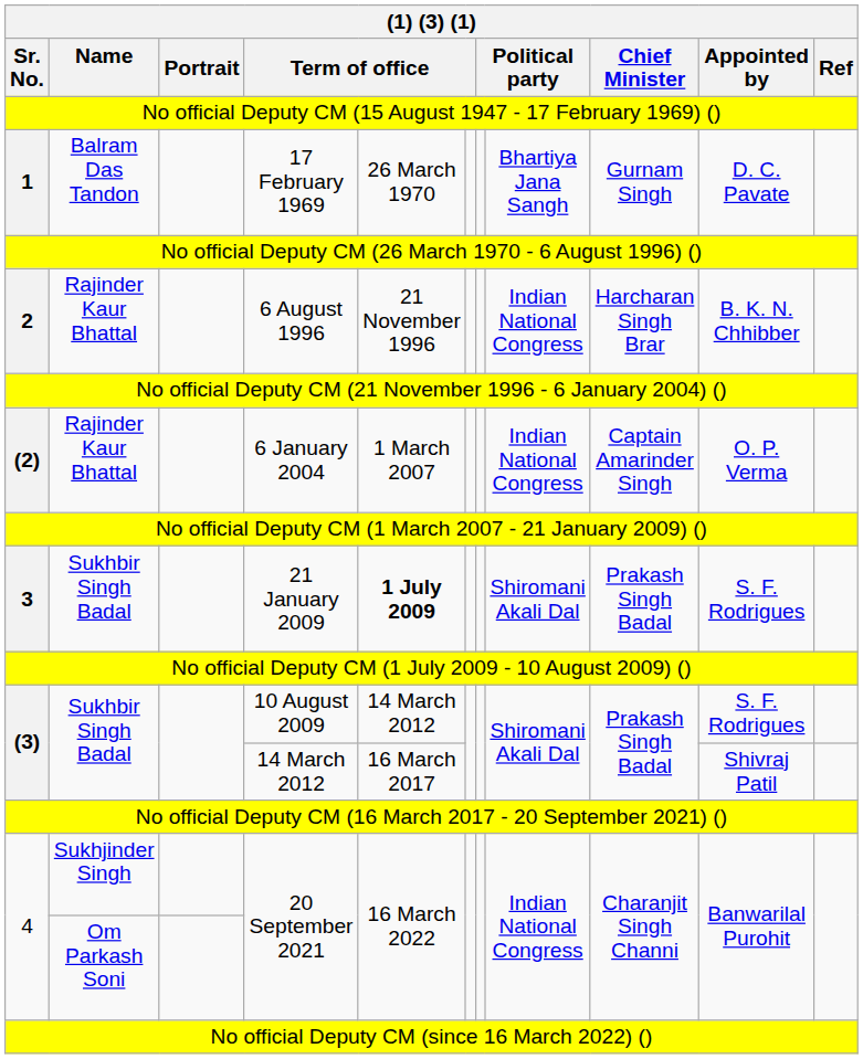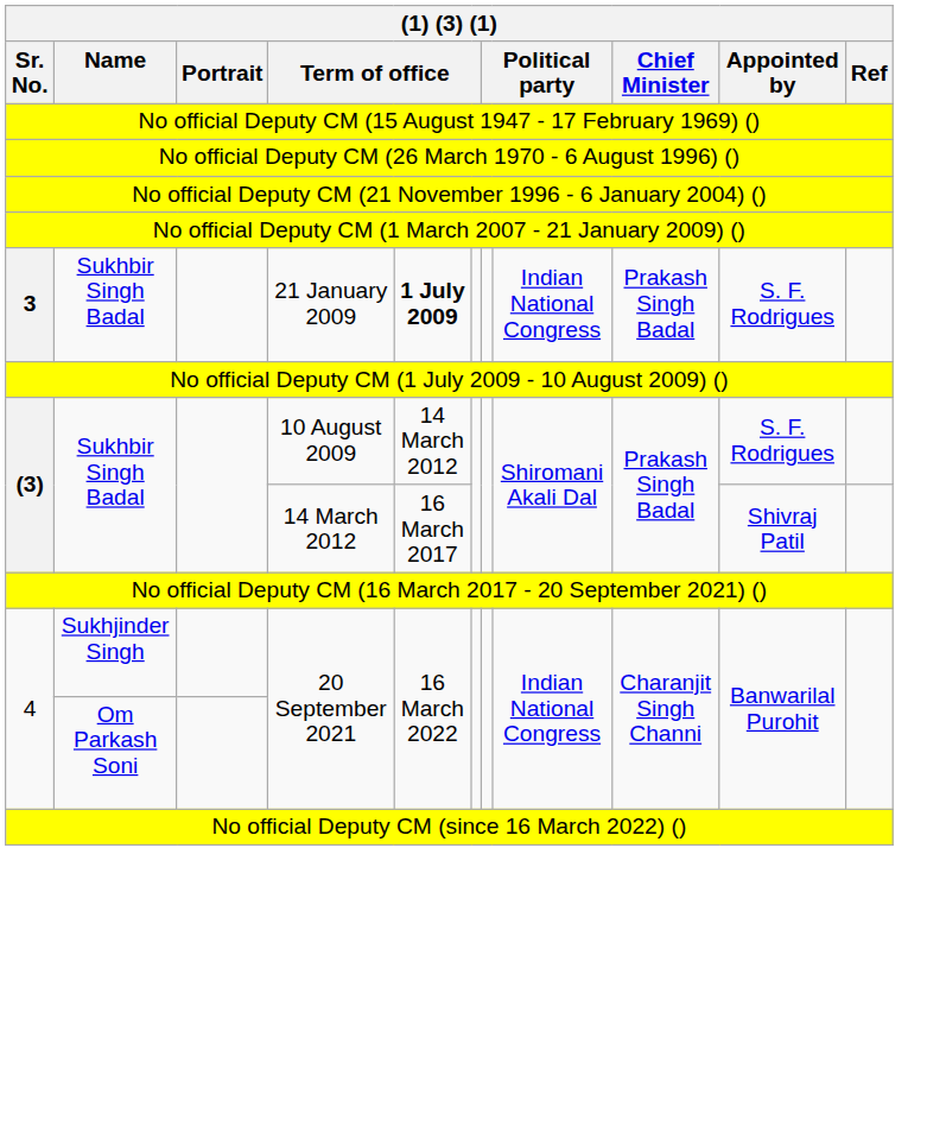- row: 1 | Balram Das Tandon | 17 February 1969 | 26 March 1970 | Bhartiya Jana Sangh | Gurnam Singh | D. C. Pavate
- row: 2 | Rajinder Kaur Bhattal | 6 August 1996 | 21 November 1996 | Indian National Congress | Harcharan Singh Brar | B. K. N. Chhibber
- row: (2) | Rajinder Kaur Bhattal | 6 January 2004 | 1 March 2007 | Indian National Congress | Captain Amarinder Singh | O. P. Verma
21 January 2009 | column 8: Shiromani Akali Dal -> Indian National Congress
